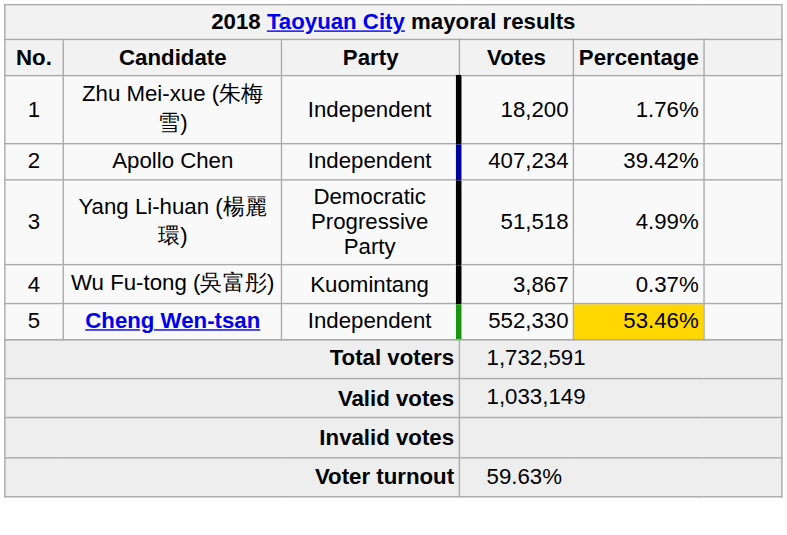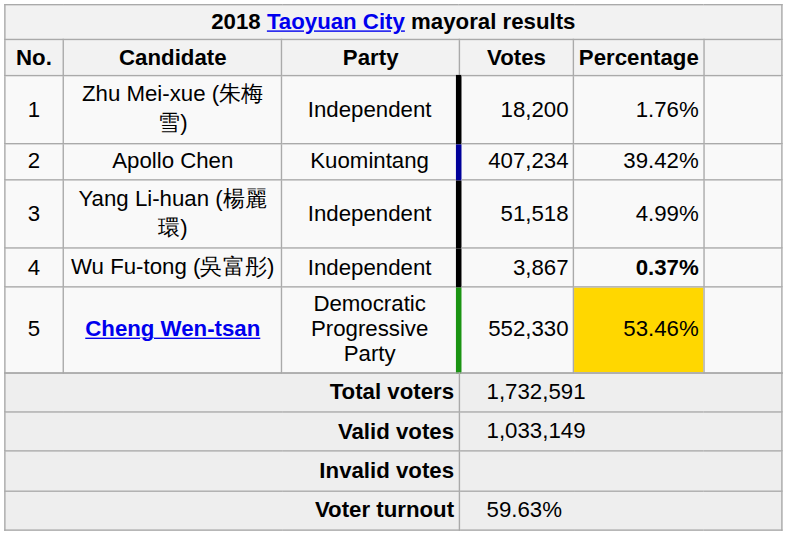Apollo Chen | Party: Independent -> Kuomintang
Yang Li-huan (楊麗環) | Party: Democratic Progressive Party -> Independent
Wu Fu-tong (吳富彤) | Party: Kuomintang -> Independent
Wu Fu-tong (吳富彤) | Percentage: normal -> bold
Cheng Wen-tsan | Party: Independent -> Democratic Progressive Party
